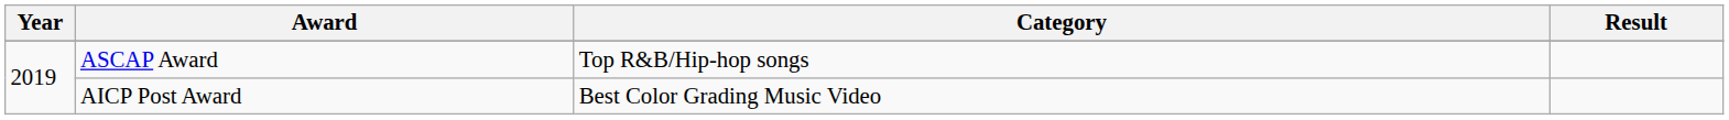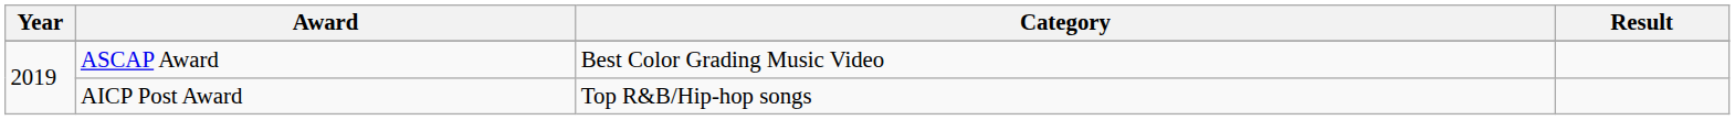ASCAP Award | Category: Top R&B/Hip-hop songs -> Best Color Grading Music Video
AICP Post Award | Category: Best Color Grading Music Video -> Top R&B/Hip-hop songs
